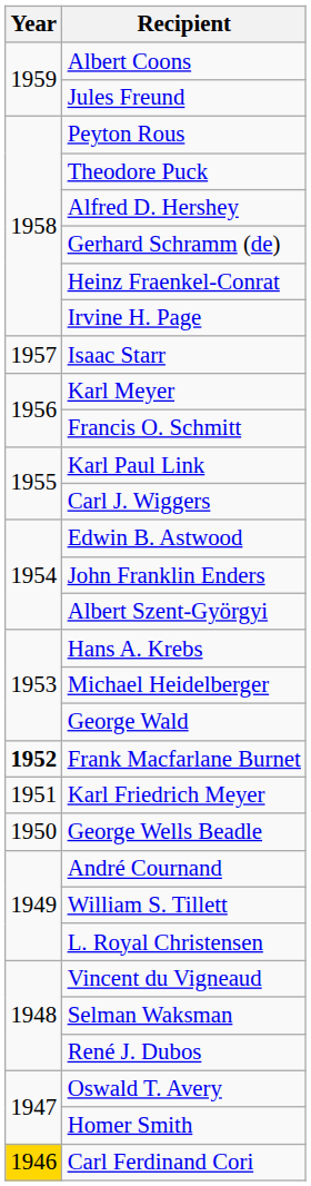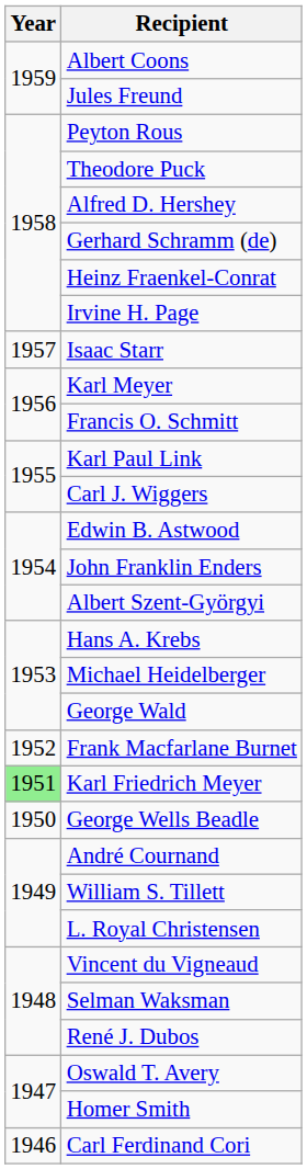Frank Macfarlane Burnet | Year: bold -> normal
Karl Friedrich Meyer | Year: no background -> lightgreen background
Carl Ferdinand Cori | Year: gold background -> no background
